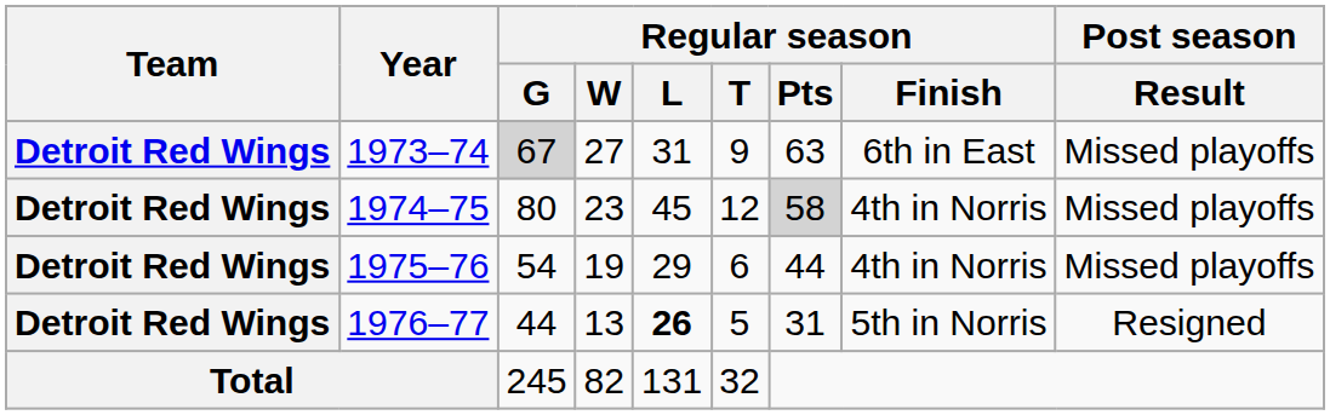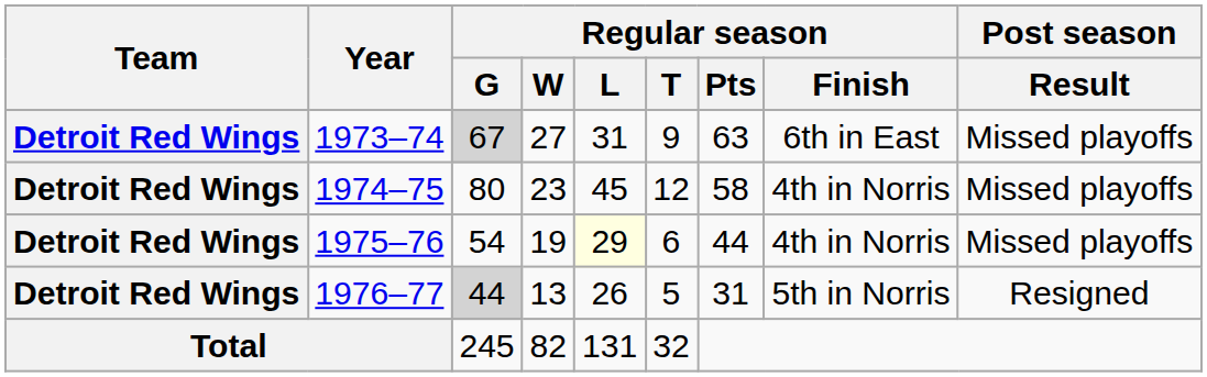1974–75 | Regular season / Pts: lightgrey background -> no background
1975–76 | Regular season / L: no background -> lightyellow background
1976–77 | Regular season / G: no background -> lightgrey background
1976–77 | Regular season / L: bold -> normal
